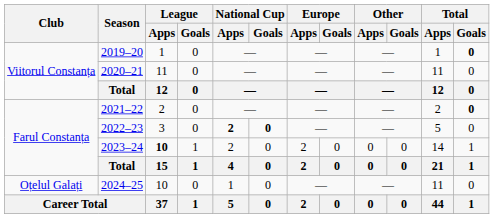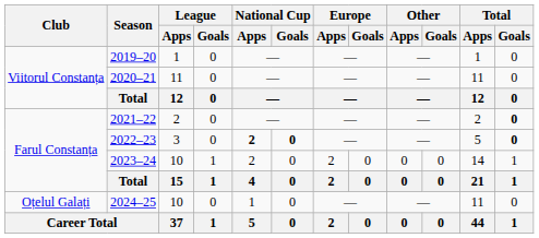2019–20 | Total / Goals: bold -> normal
2022–23 | Total / Goals: normal -> bold
2023–24 | League / Apps: bold -> normal
